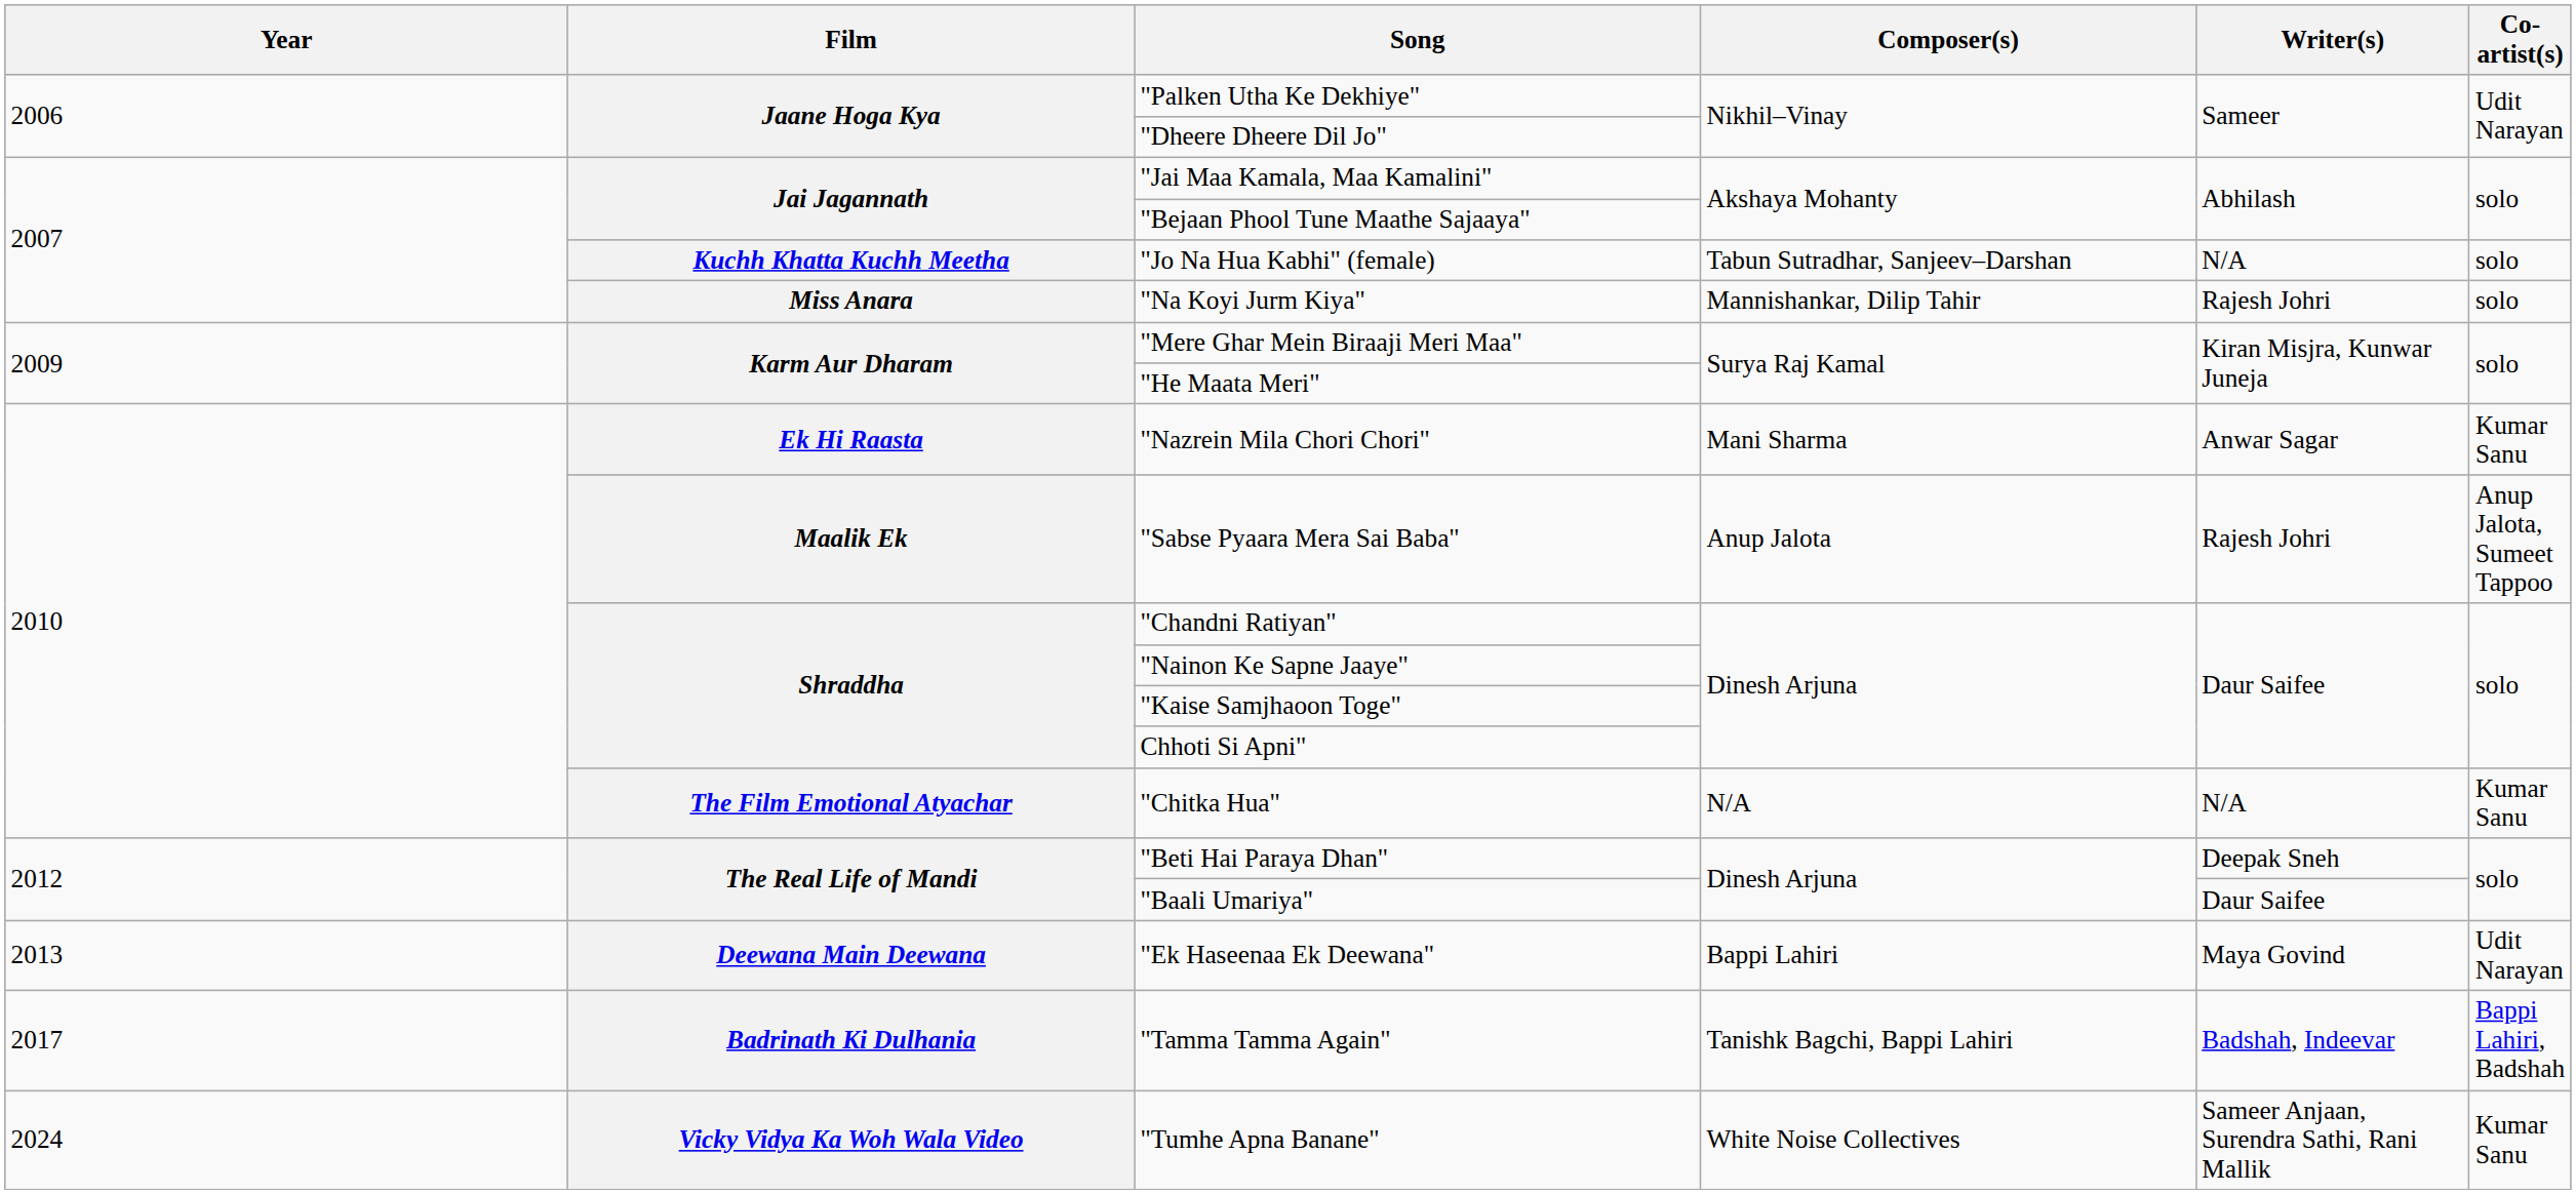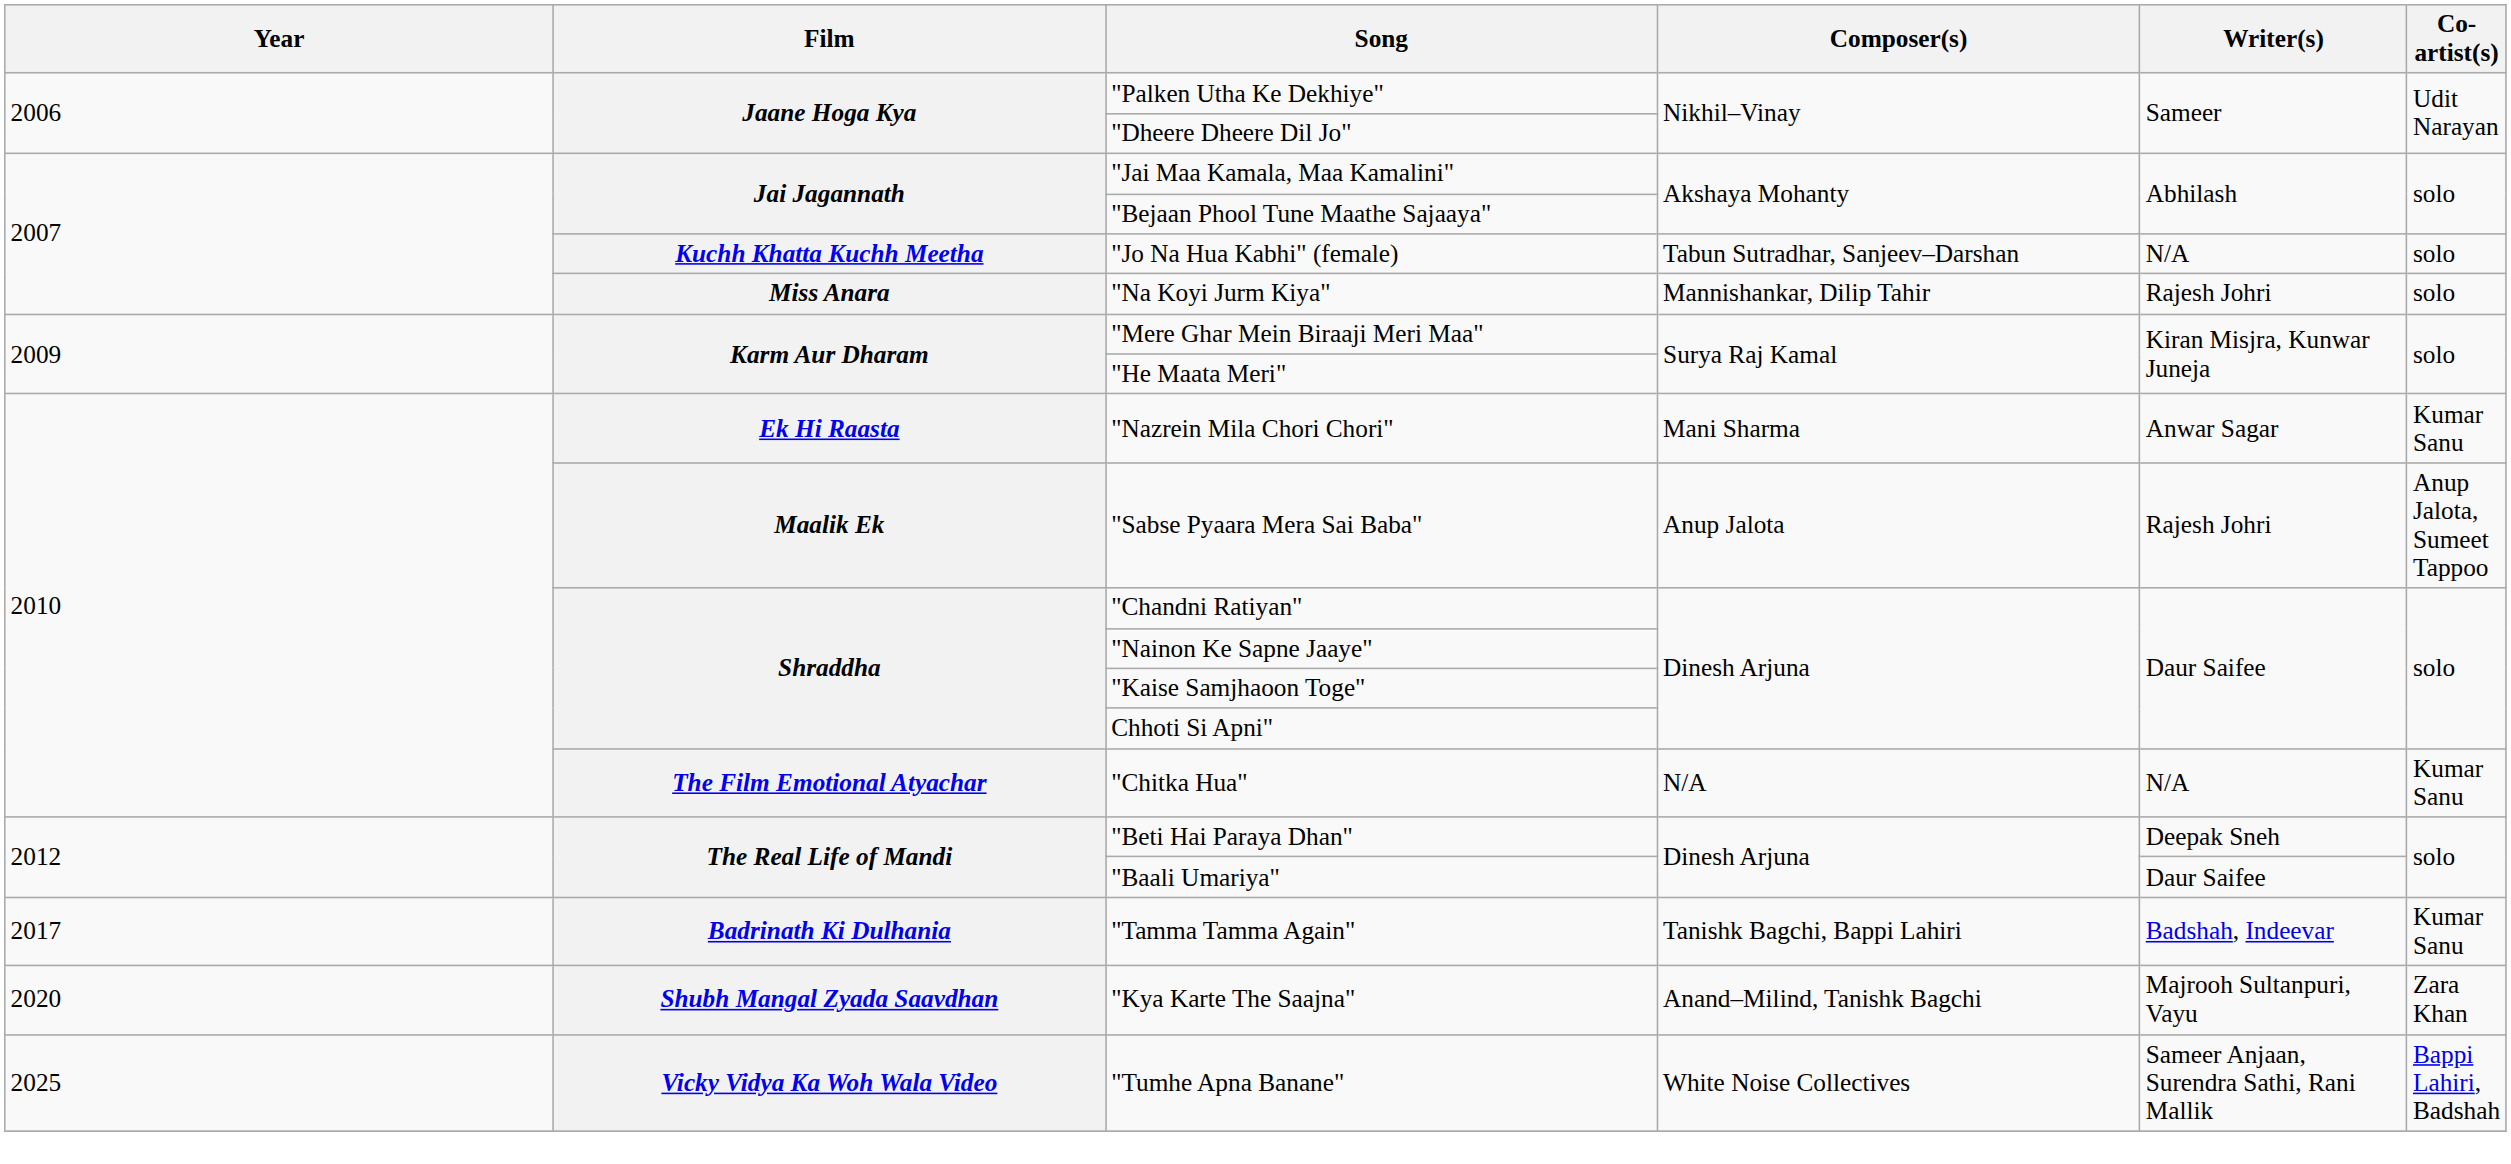- row: 2013 | Deewana Main Deewana | "Ek Haseenaa Ek Deewana" | Bappi Lahiri | Maya Govind | Udit Narayan
"Tamma Tamma Again" | Co-artist(s): Bappi Lahiri, Badshah -> Kumar Sanu
+ row: 2020 | Shubh Mangal Zyada Saavdhan | "Kya Karte The Saajna" | Anand–Milind, Tanishk Bagchi | Majrooh Sultanpuri, Vayu | Zara Khan
"Tumhe Apna Banane" | Year: 2024 -> 2025
"Tumhe Apna Banane" | Co-artist(s): Kumar Sanu -> Bappi Lahiri, Badshah
